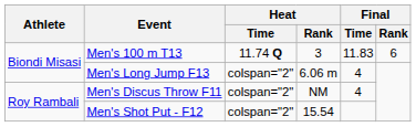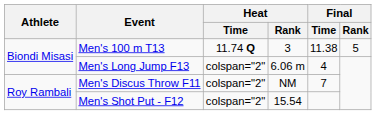Men's 100 m T13 | Final / Time: 11.83 -> 11.38
Men's 100 m T13 | Final / Rank: 6 -> 5
Men's Discus Throw F11 | Final / Time: 4 -> 7
